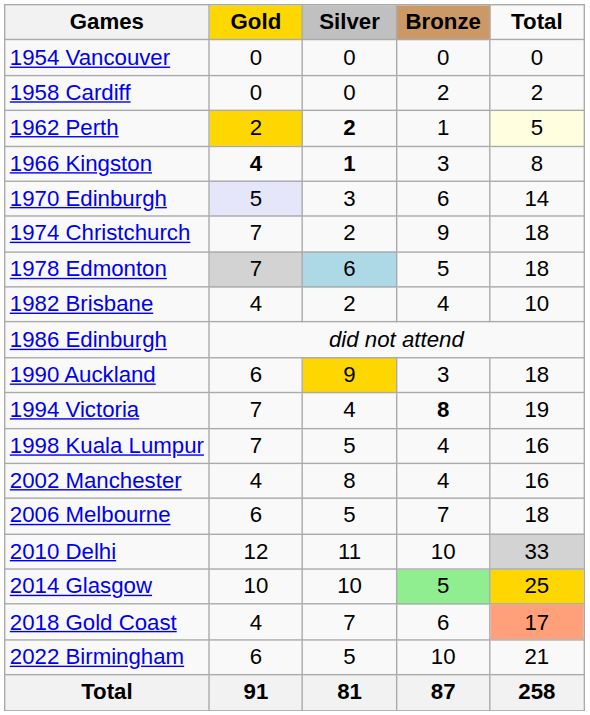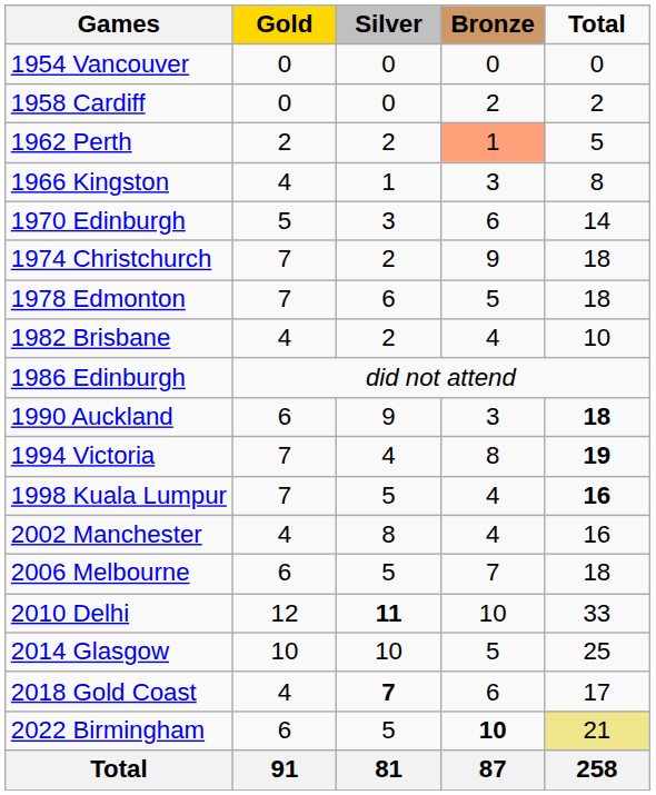1962 Perth | Gold: gold background -> no background
1962 Perth | Silver: bold -> normal
1962 Perth | Bronze: no background -> lightsalmon background
1962 Perth | Total: lightyellow background -> no background
1966 Kingston | Gold: bold -> normal
1966 Kingston | Silver: bold -> normal
1970 Edinburgh | Gold: lavender background -> no background
1978 Edmonton | Gold: lightgrey background -> no background
1978 Edmonton | Silver: lightblue background -> no background
1990 Auckland | Silver: gold background -> no background
1990 Auckland | Total: normal -> bold
1994 Victoria | Bronze: bold -> normal
1994 Victoria | Total: normal -> bold
1998 Kuala Lumpur | Total: normal -> bold
2010 Delhi | Silver: normal -> bold
2010 Delhi | Total: lightgrey background -> no background
2014 Glasgow | Bronze: lightgreen background -> no background
2014 Glasgow | Total: gold background -> no background
2018 Gold Coast | Silver: normal -> bold
2018 Gold Coast | Total: lightsalmon background -> no background
2022 Birmingham | Bronze: normal -> bold
2022 Birmingham | Total: no background -> khaki background
